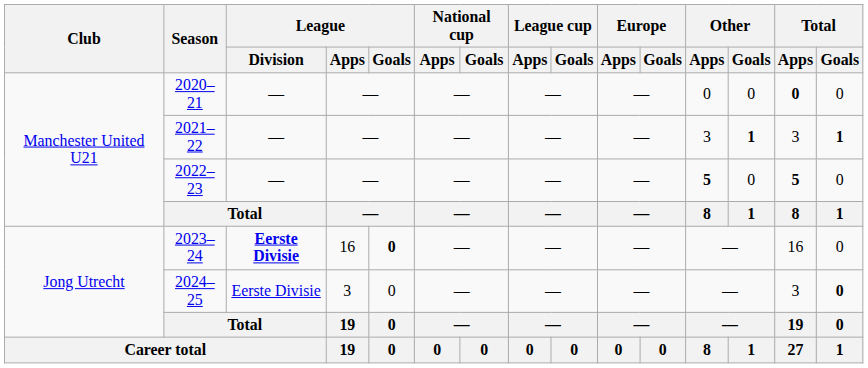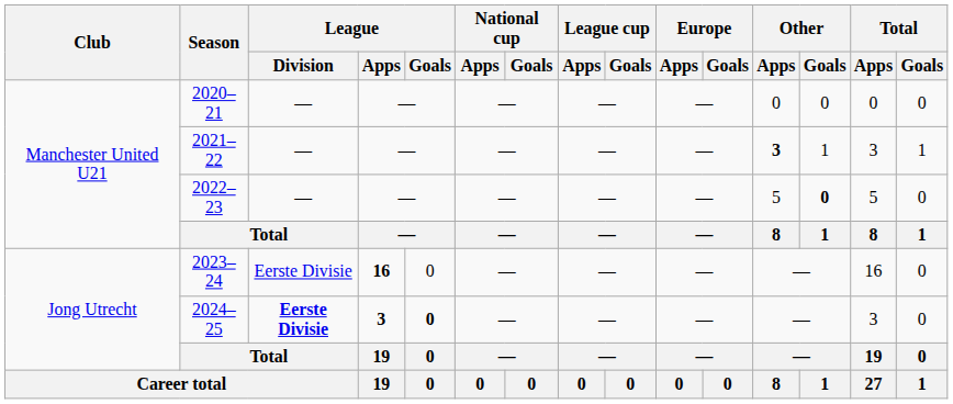2020–21 | Total / Apps: bold -> normal
2021–22 | Other / Apps: normal -> bold
2021–22 | Other / Goals: bold -> normal
2021–22 | Total / Goals: bold -> normal
2022–23 | Other / Apps: bold -> normal
2022–23 | Other / Goals: normal -> bold
2022–23 | Total / Apps: bold -> normal
2023–24 | League / Division: bold -> normal
2023–24 | League / Apps: normal -> bold
2023–24 | League / Goals: bold -> normal
2024–25 | League / Division: normal -> bold
2024–25 | League / Apps: normal -> bold
2024–25 | League / Goals: normal -> bold
2024–25 | Total / Goals: bold -> normal
